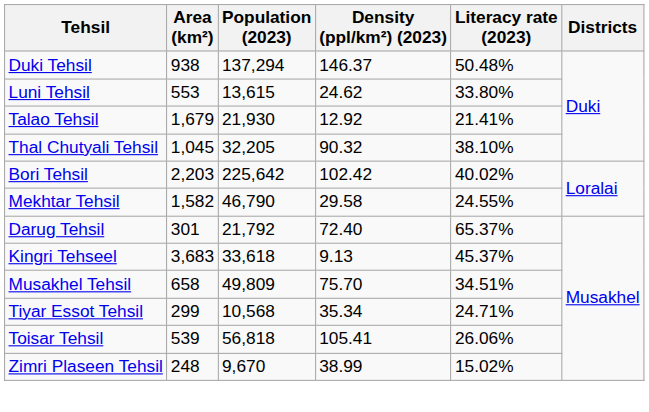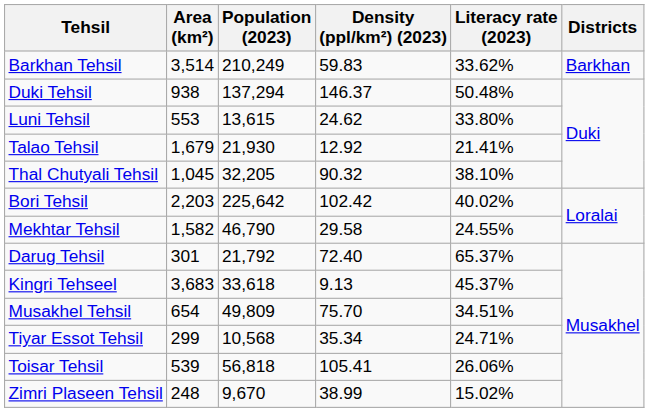+ row: Barkhan Tehsil | 3,514 | 210,249 | 59.83 | 33.62% | Barkhan
Musakhel Tehsil | Area (km²): 658 -> 654
